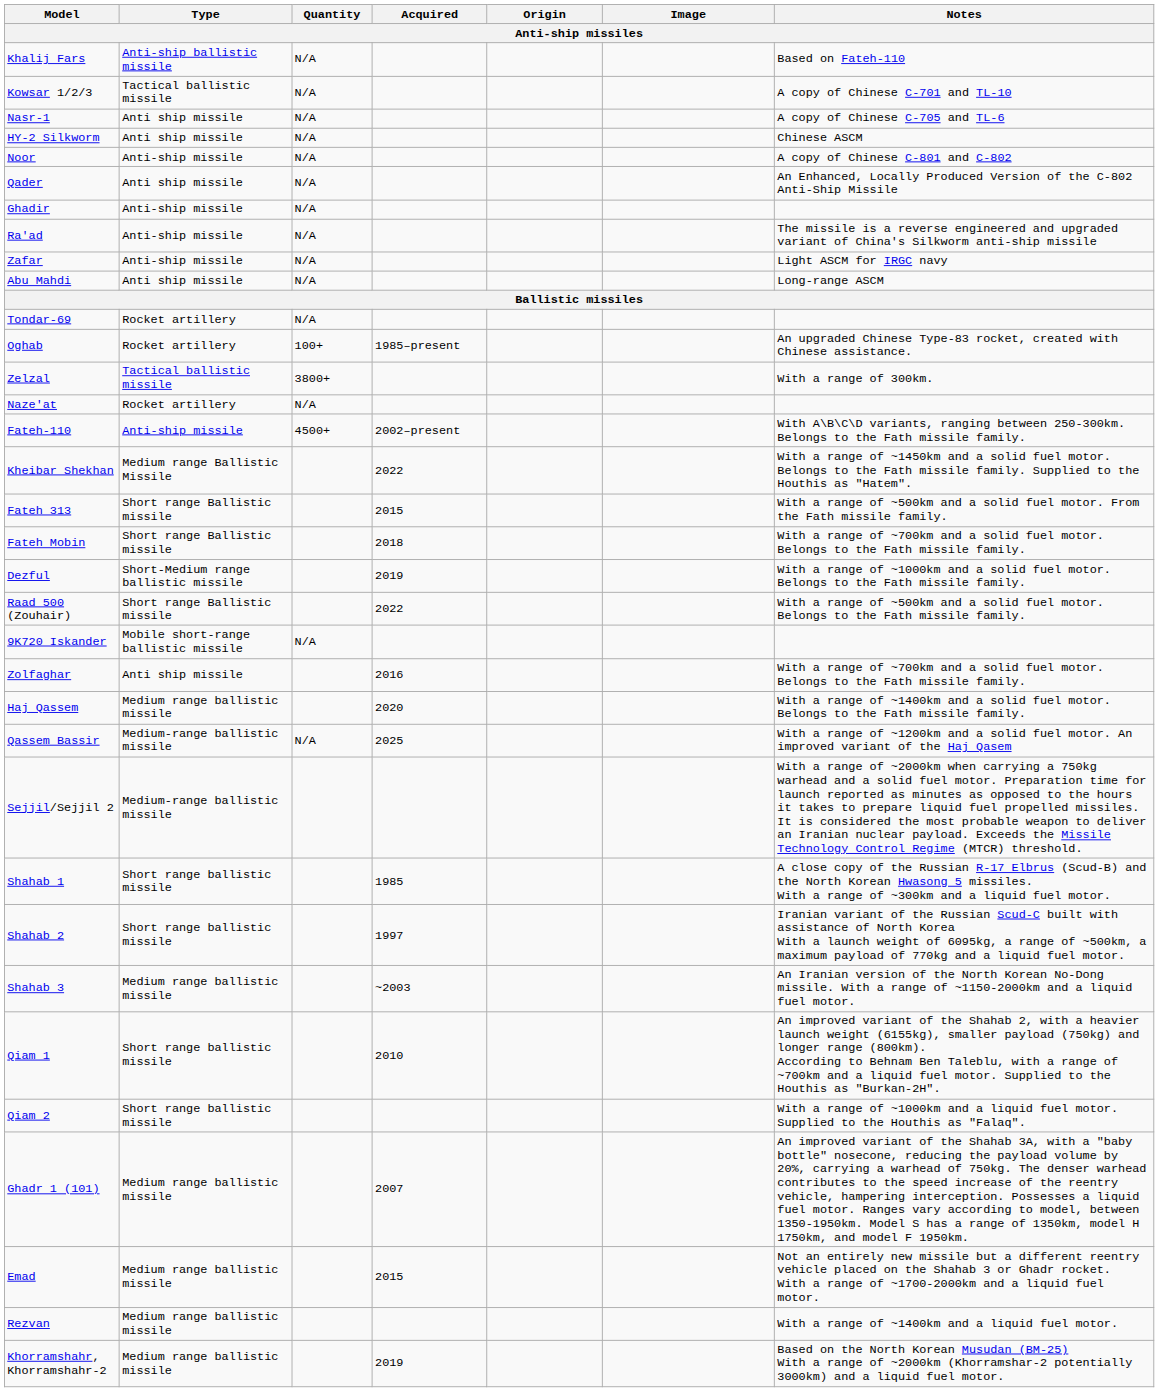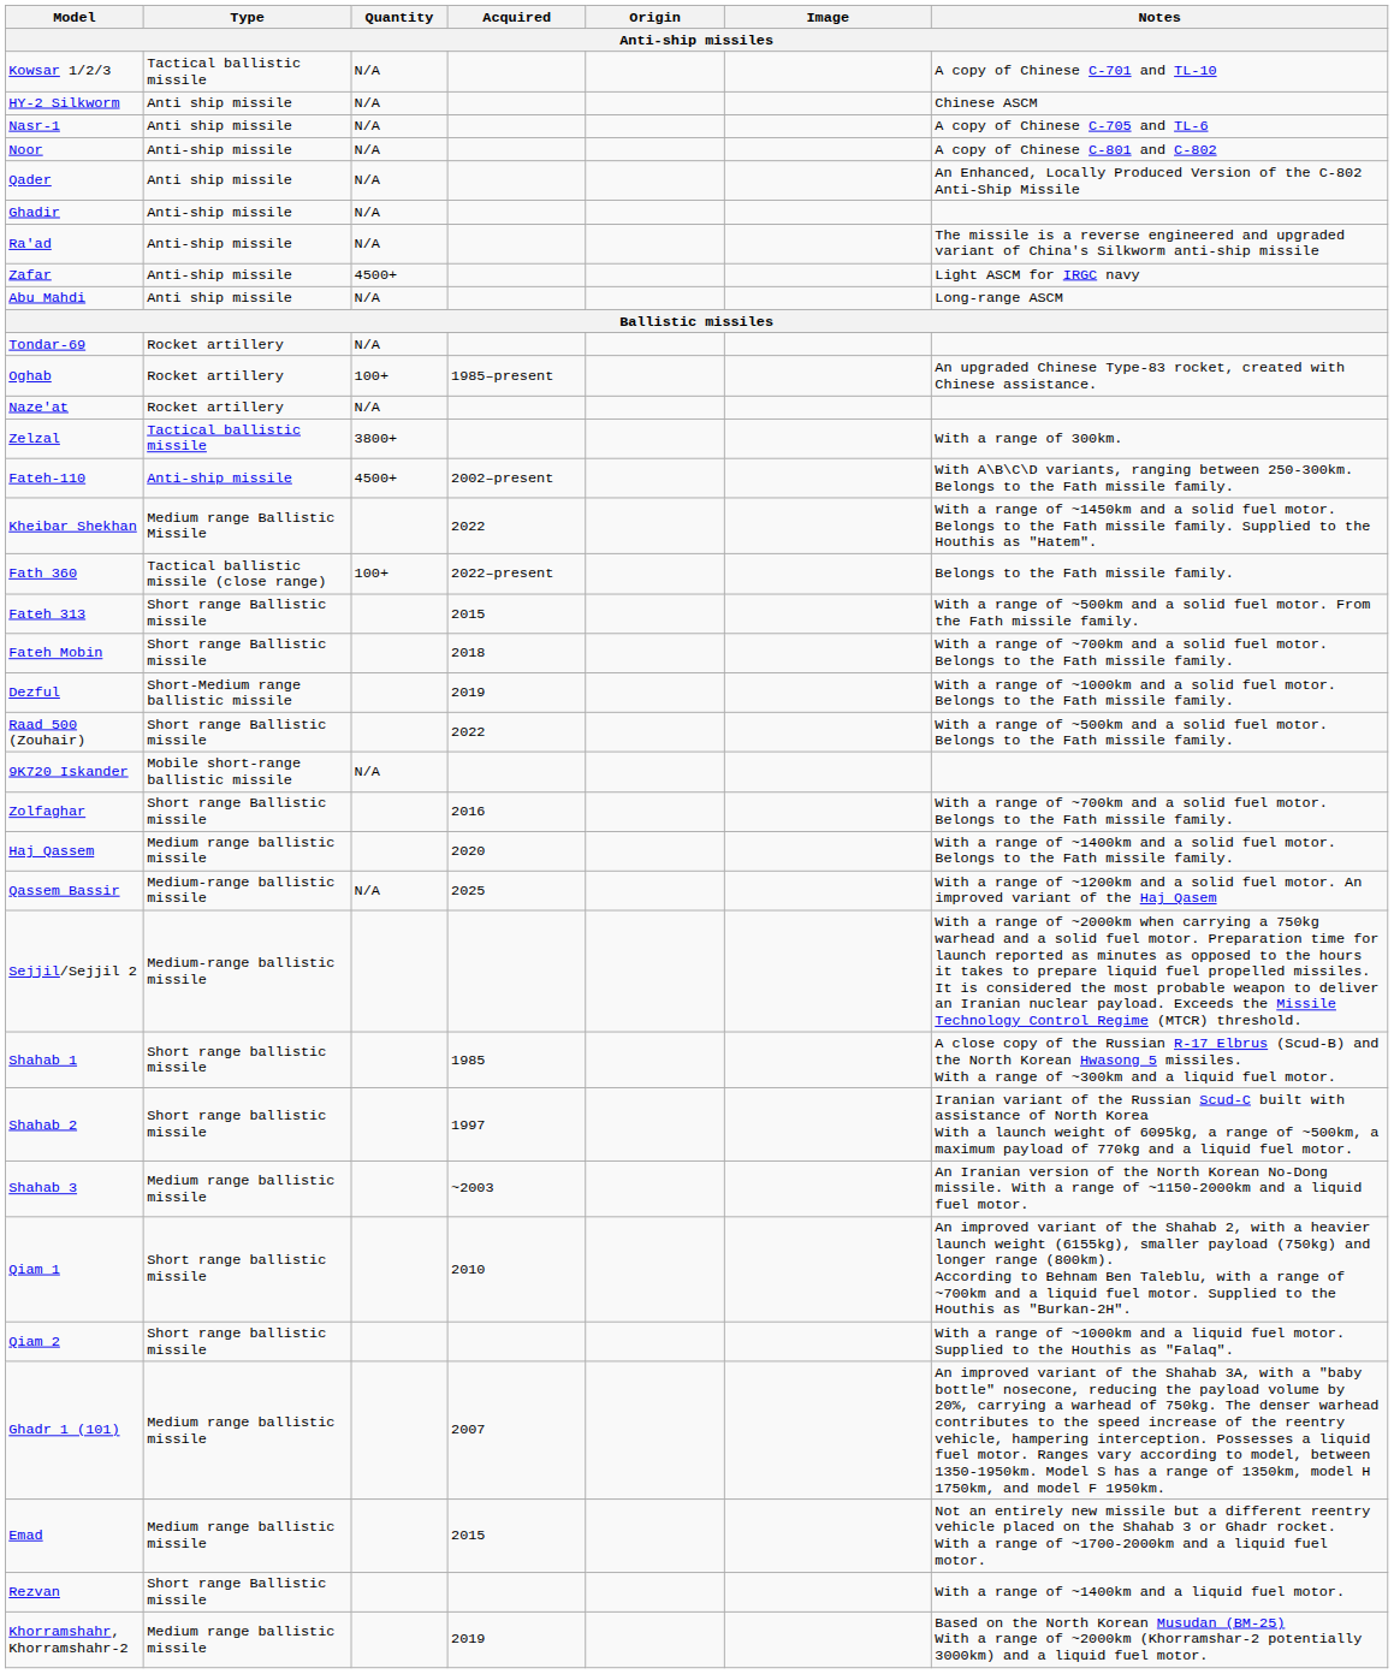- row: Khalij Fars | Anti-ship ballistic missile | N/A | Based on Fateh-110
rows swapped: HY-2 Silkworm <-> Nasr-1
Zafar | Quantity: N/A -> 4500+
rows swapped: Naze'at <-> Zelzal
+ row: Fath 360 | Tactical ballistic missile (close range) | 100+ | 2022–present | Belongs to the Fath missile family.
Zolfaghar | Type: Anti ship missile -> Short range Ballistic missile
Rezvan | Type: Medium range ballistic missile -> Short range Ballistic missile
